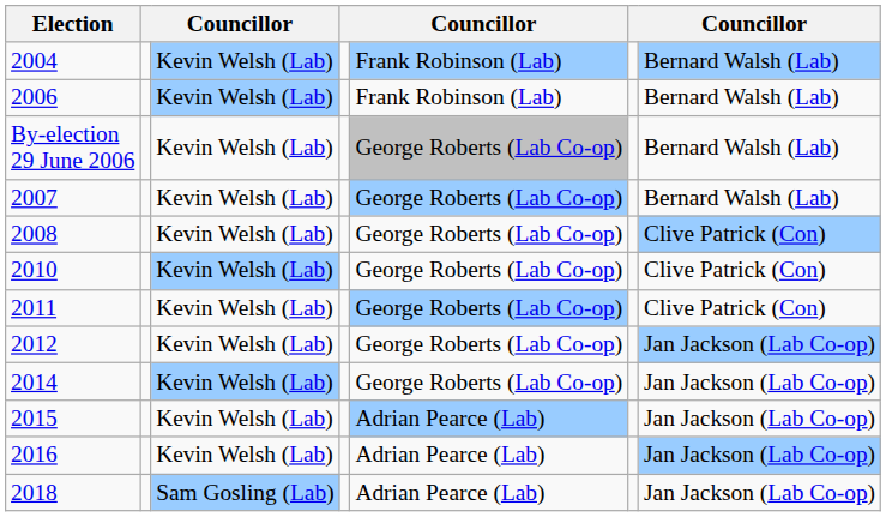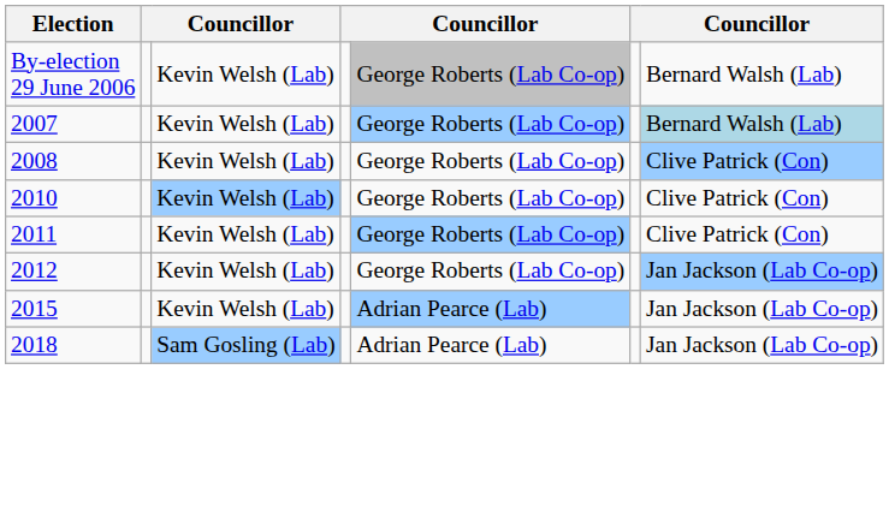- row: 2004 | Kevin Welsh (Lab) | Frank Robinson (Lab) | Bernard Walsh (Lab)
- row: 2006 | Kevin Welsh (Lab) | Frank Robinson (Lab) | Bernard Walsh (Lab)
2007 | column 7: no background -> lightblue background
- row: 2014 | Kevin Welsh (Lab) | George Roberts (Lab Co-op) | Jan Jackson (Lab Co-op)
- row: 2016 | Kevin Welsh (Lab) | Adrian Pearce (Lab) | Jan Jackson (Lab Co-op)
